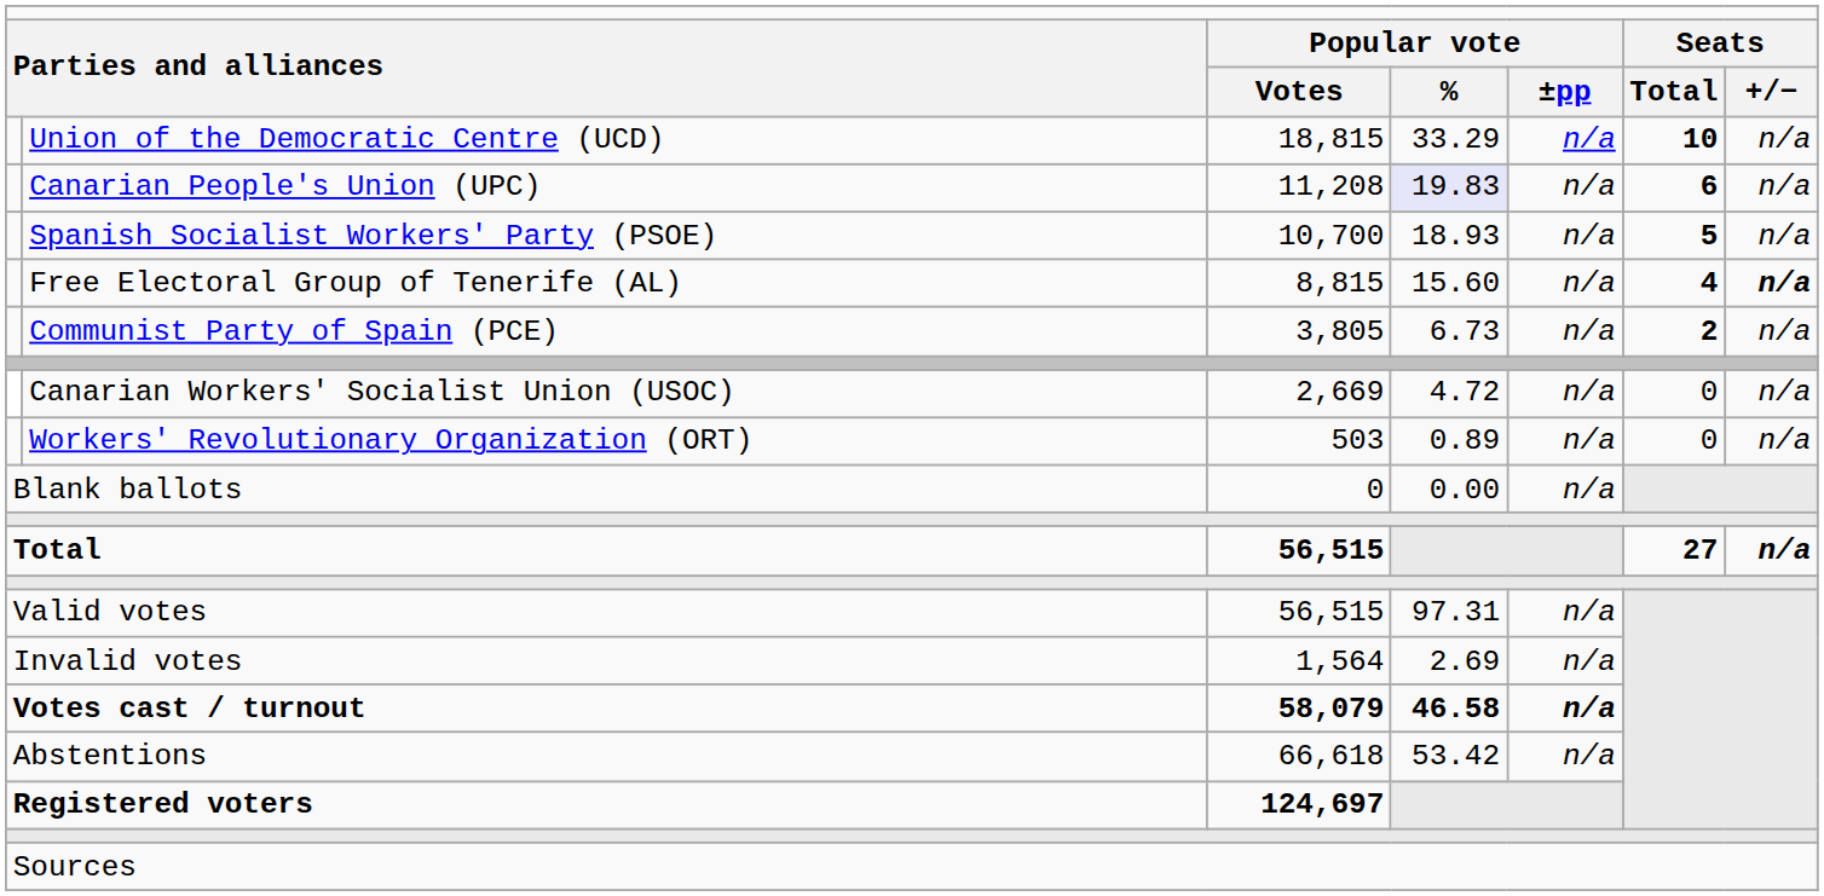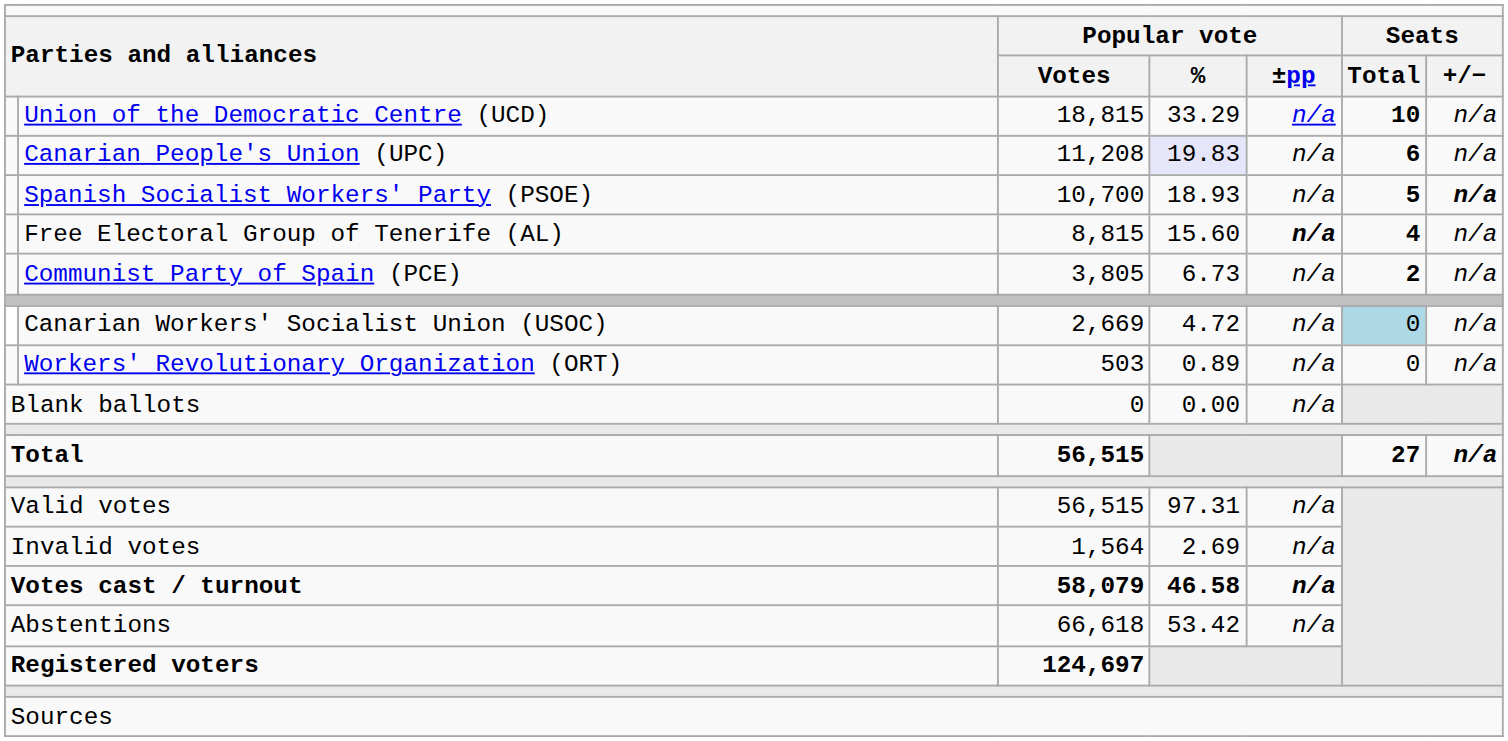Spanish Socialist Workers' Party (PSOE) | column 7: normal -> bold
Free Electoral Group of Tenerife (AL) | column 5: normal -> bold
Free Electoral Group of Tenerife (AL) | column 7: bold -> normal
Canarian Workers' Socialist Union (USOC) | column 6: no background -> lightblue background
